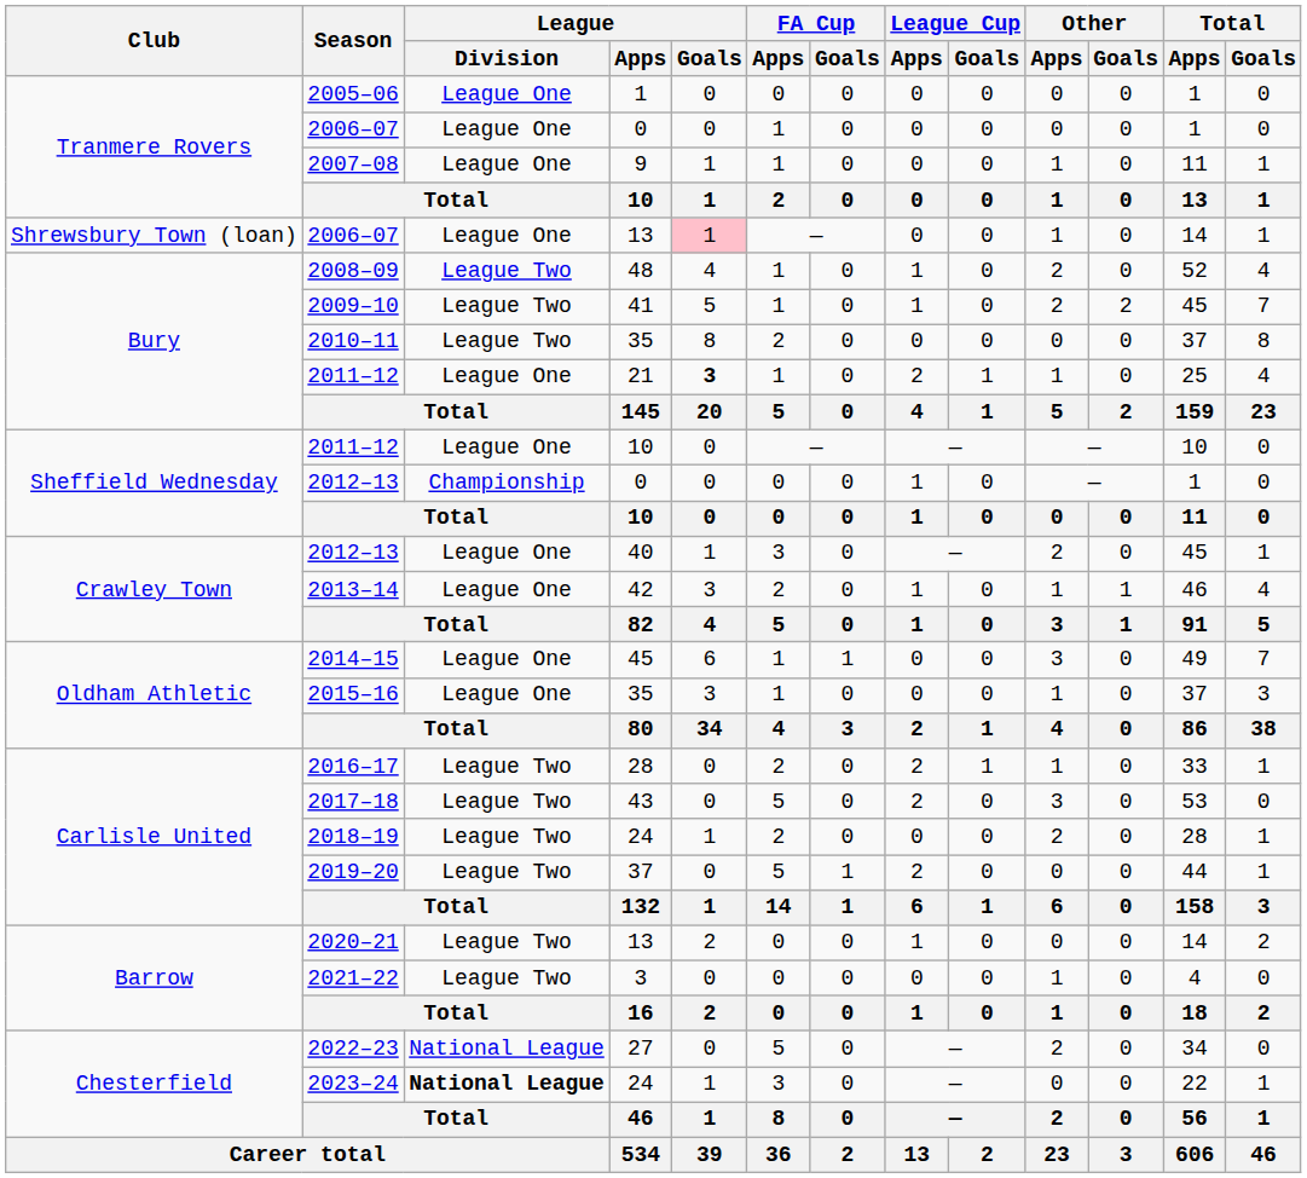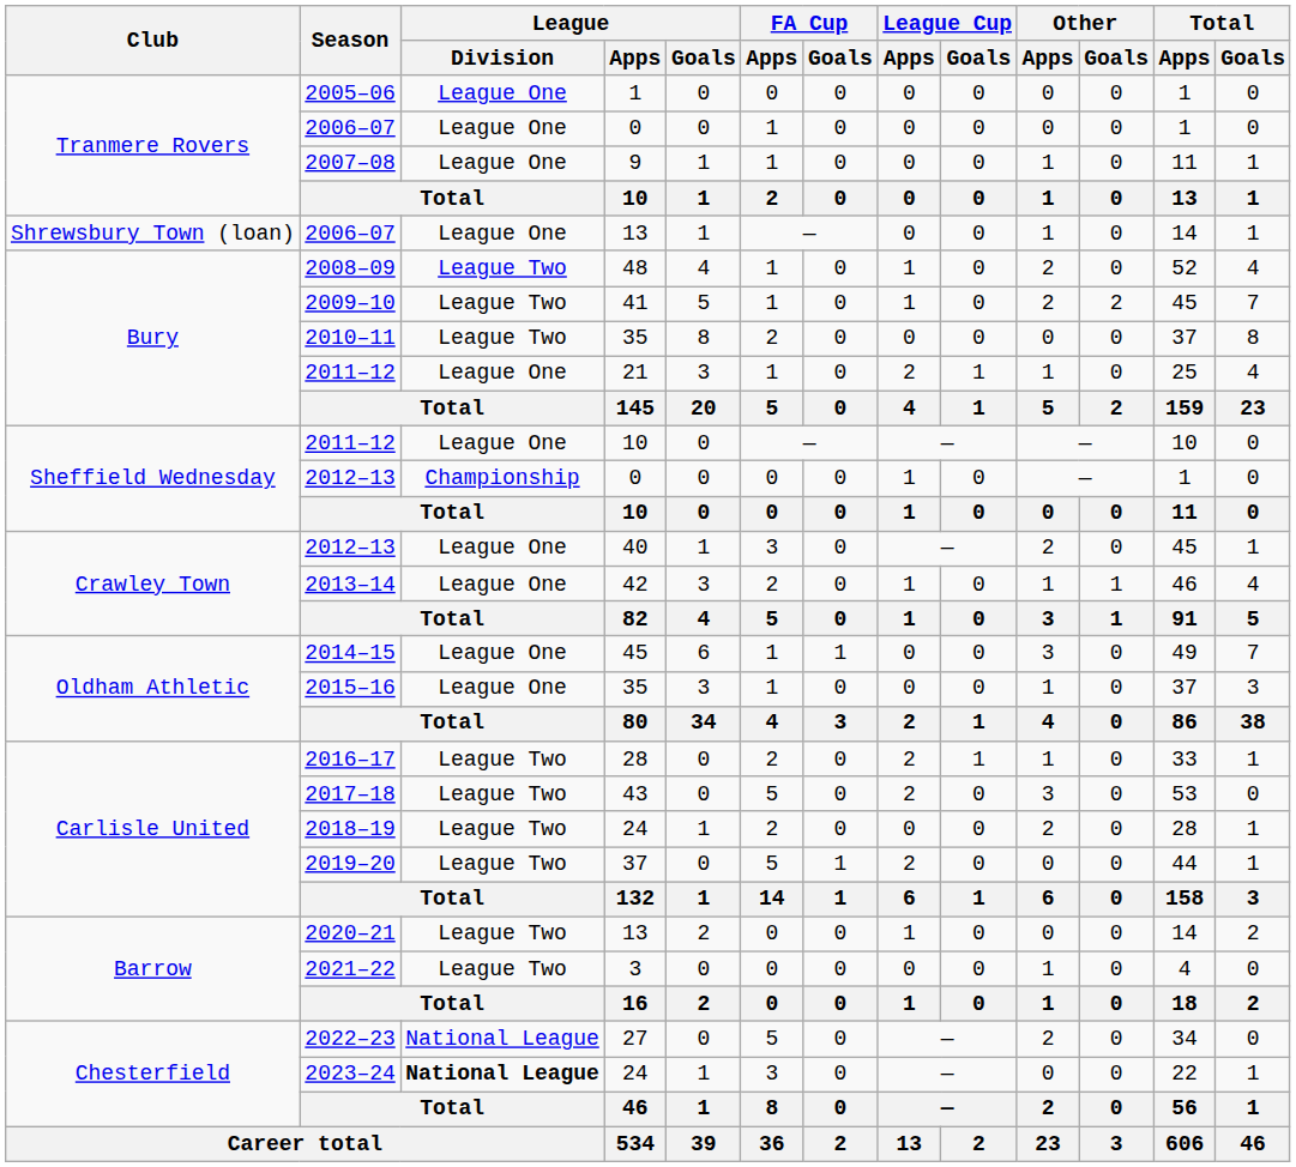2006–07 / 13 | League / Goals: pink background -> no background
2011–12 / 21 | League / Goals: bold -> normal
